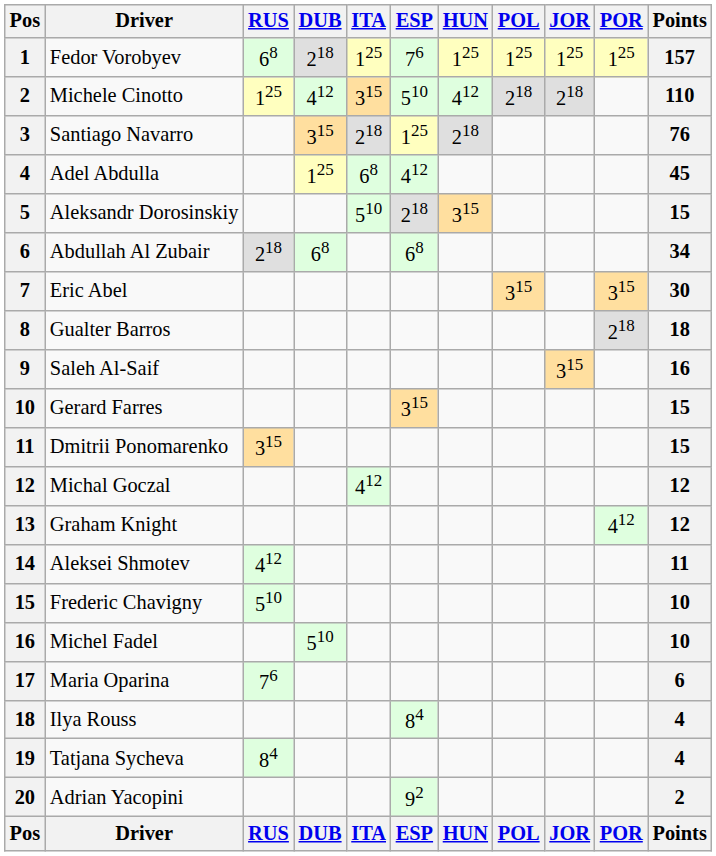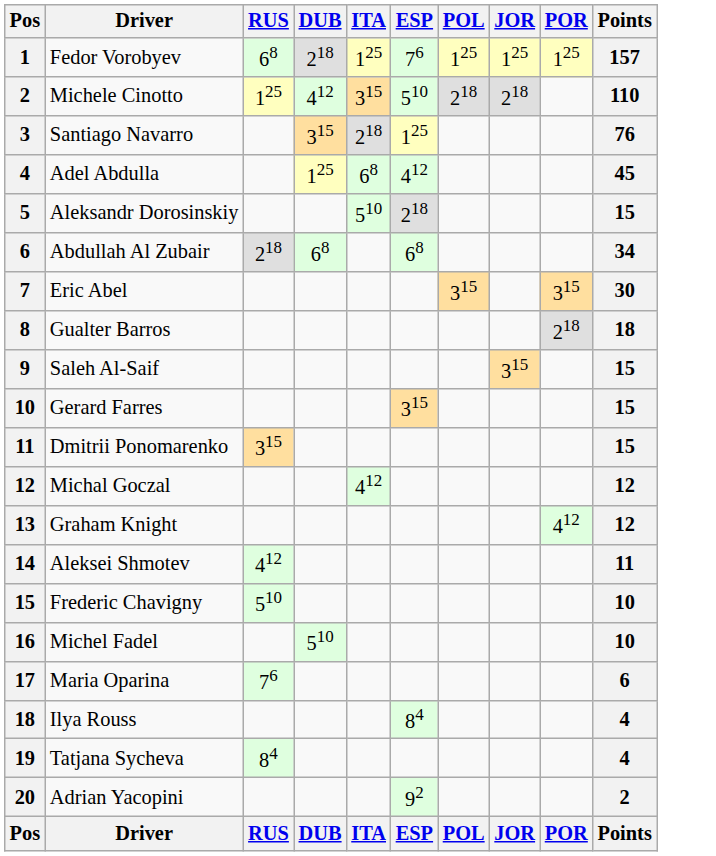- column: HUN | 125 | 412 | 218 | 315 | HUN
Saleh Al-Saif | Points: 16 -> 15
